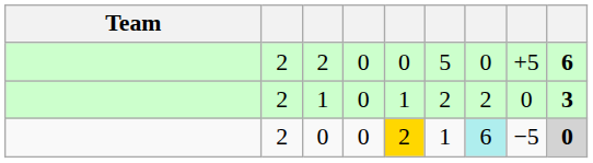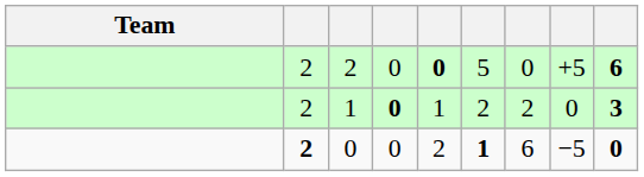row 2 | column 5: normal -> bold
row 3 | column 4: normal -> bold
row 4 | column 2: normal -> bold
row 4 | column 5: gold background -> no background
row 4 | column 6: normal -> bold
row 4 | column 7: paleturquoise background -> no background
row 4 | column 9: lightgrey background -> no background
